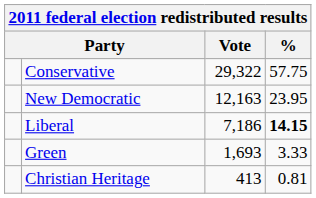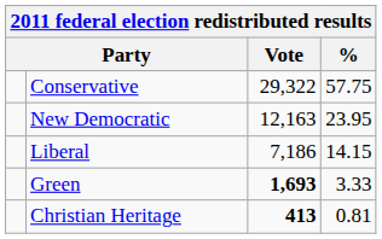Liberal | %: bold -> normal
Green | Vote: normal -> bold
Christian Heritage | Vote: normal -> bold
